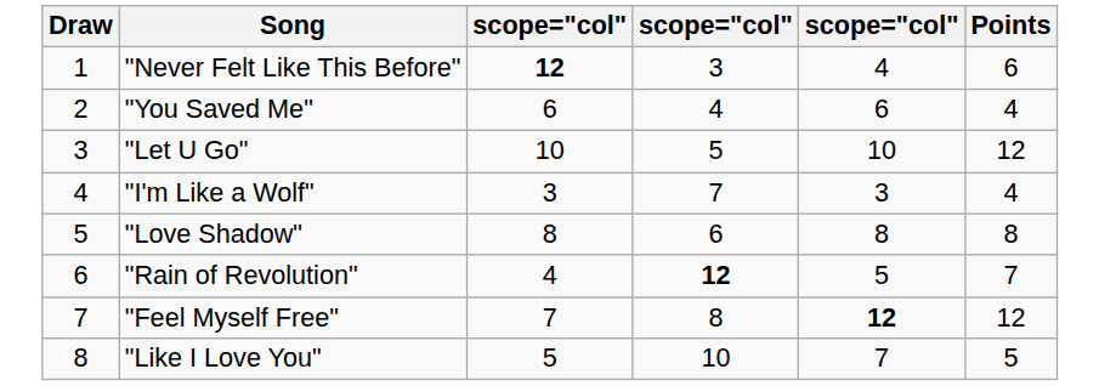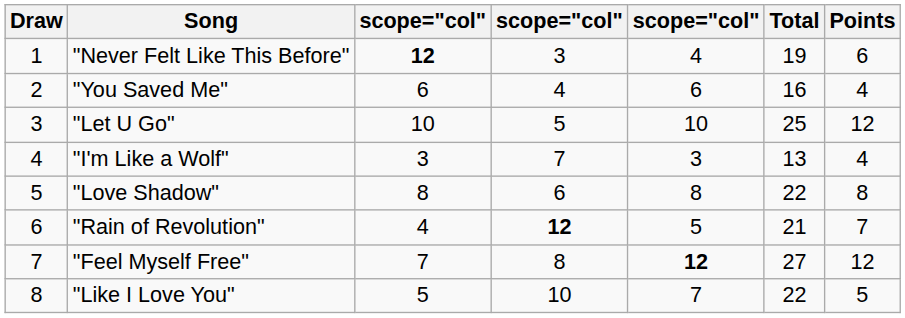+ column: Total | 19 | 16 | 25 | 13 | 22 | 21 | 27 | 22
